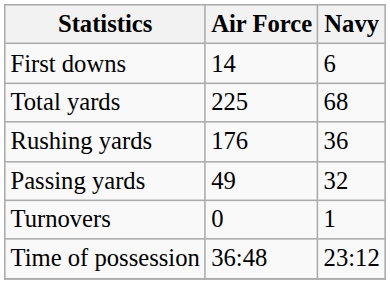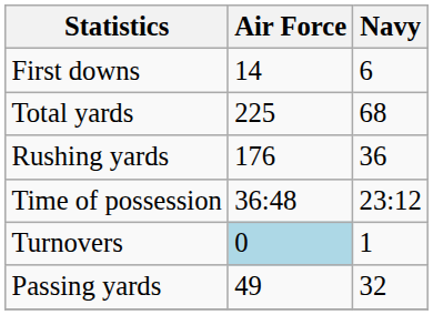rows swapped: Passing yards <-> Time of possession
Turnovers | Air Force: no background -> lightblue background
